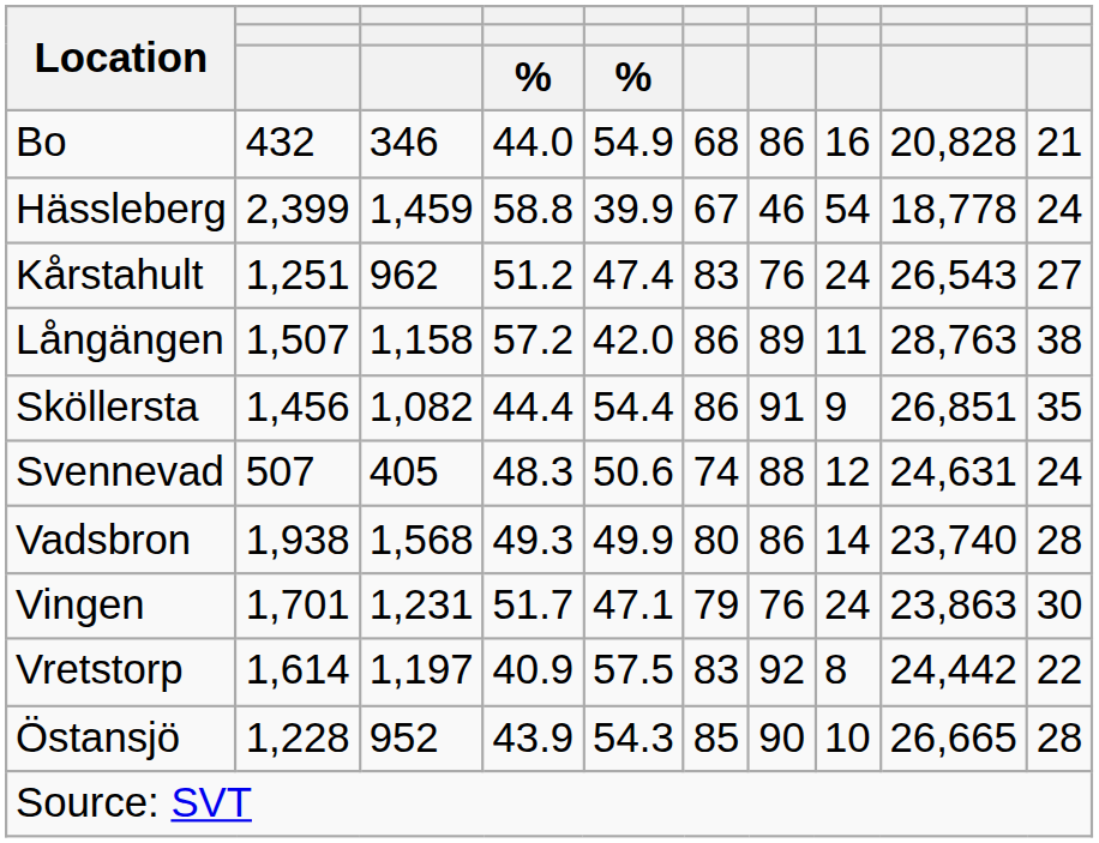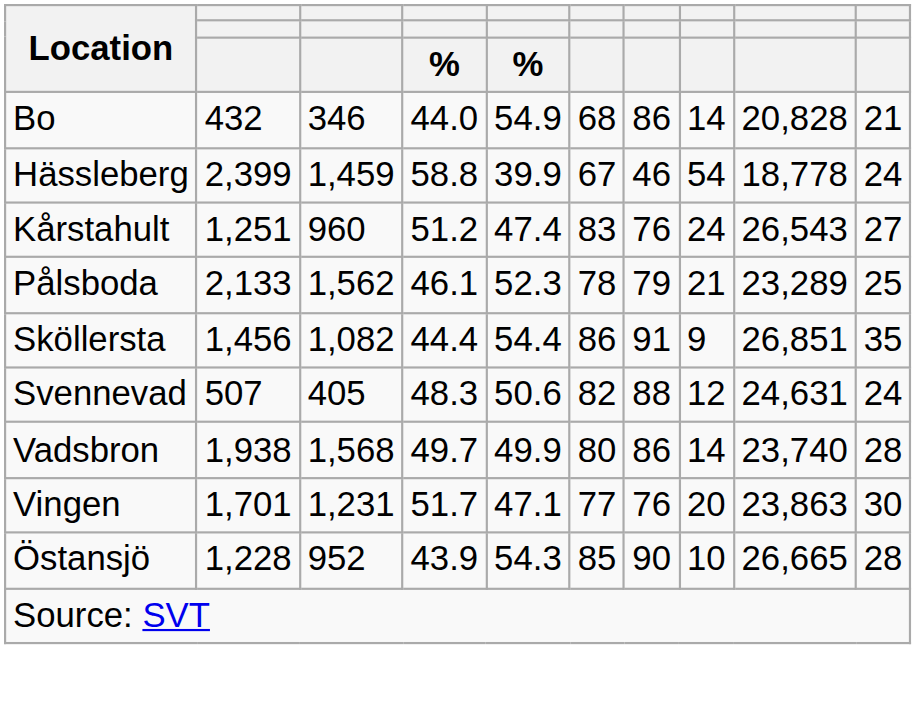Bo | column 8: 16 -> 14
Kårstahult | column 3: 962 -> 960
- row: Långängen | 1,507 | 1,158 | 57.2 | 42.0 | 86 | 89 | 11 | 28,763 | 38
+ row: Pålsboda | 2,133 | 1,562 | 46.1 | 52.3 | 78 | 79 | 21 | 23,289 | 25
Svennevad | column 6: 74 -> 82
Vadsbron | column 4: 49.3 -> 49.7
Vingen | column 6: 79 -> 77
Vingen | column 8: 24 -> 20
- row: Vretstorp | 1,614 | 1,197 | 40.9 | 57.5 | 83 | 92 | 8 | 24,442 | 22
